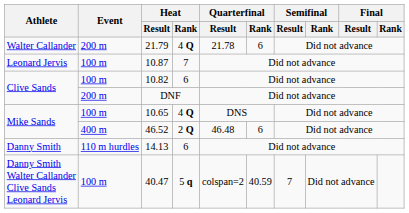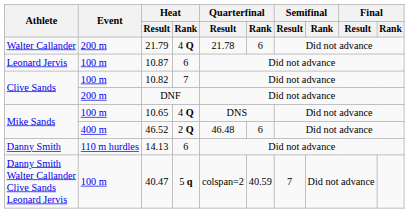10.87 | Heat / Rank: 7 -> 6
10.82 | Heat / Rank: 6 -> 7
